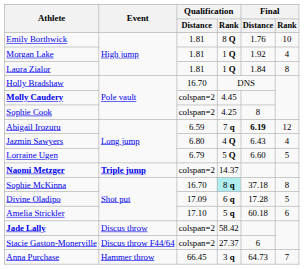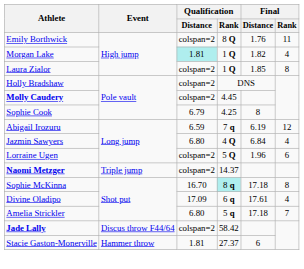Emily Borthwick | Qualification / Distance: 1.81 -> colspan=2
Emily Borthwick | Final / Rank: 10 -> 11
Morgan Lake | Qualification / Distance: no background -> paleturquoise background
Morgan Lake | Final / Distance: 1.92 -> 1.82
Laura Zialor | Qualification / Distance: 1.81 -> colspan=2
Laura Zialor | Final / Distance: 1.84 -> 1.85
Holly Bradshaw | Qualification / Distance: 16.70 -> colspan=2
Sophie Cook | Qualification / Distance: colspan=2 -> 6.79
Abigail Irozuru | Final / Distance: bold -> normal
Jazmin Sawyers | Final / Distance: 6.43 -> 6.84
Lorraine Ugen | Qualification / Distance: 6.79 -> colspan=2
Lorraine Ugen | Final / Distance: 6.60 -> 1.96
Lorraine Ugen | Final / Rank: 5 -> 6
Naomi Metzger | Event: bold -> normal
Sophie McKinna | Final / Distance: 37.18 -> 17.18
Divine Oladipo | Final / Distance: 17.28 -> 17.61
Divine Oladipo | Final / Rank: 5 -> 4
Amelia Strickler | Qualification / Distance: 17.10 -> 6.80
Amelia Strickler | Final / Distance: 60.18 -> 17.18
Amelia Strickler | Final / Rank: 6 -> 7
Jade Lally | Event: Discus throw -> Discus throw F44/64
Stacie Gaston-Monerville | Event: Discus throw F44/64 -> Hammer throw
Stacie Gaston-Monerville | Qualification / Distance: colspan=2 -> 1.81
- row: Anna Purchase | Hammer throw | 66.45 | 3 q | 64.73 | 7
